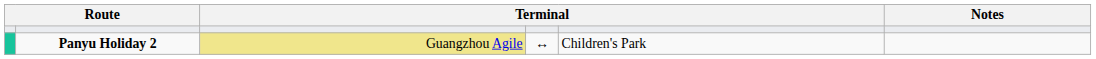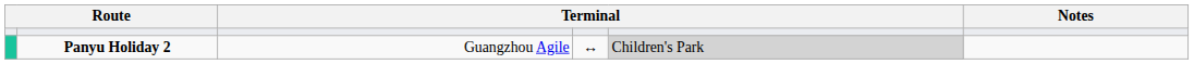Panyu Holiday 2 | column 3: khaki background -> no background
Panyu Holiday 2 | column 5: no background -> lightgrey background
